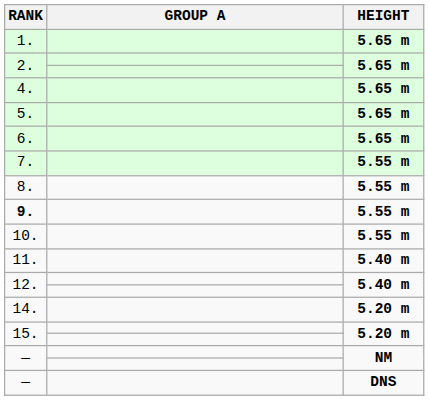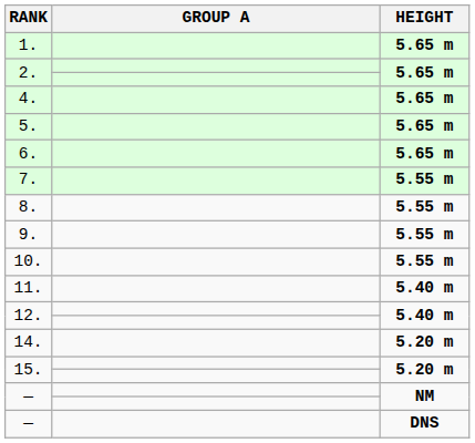9. | RANK: bold -> normal
